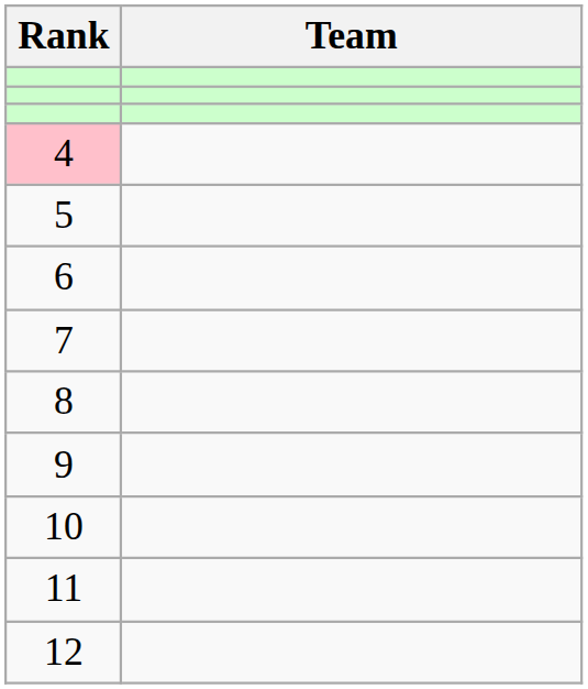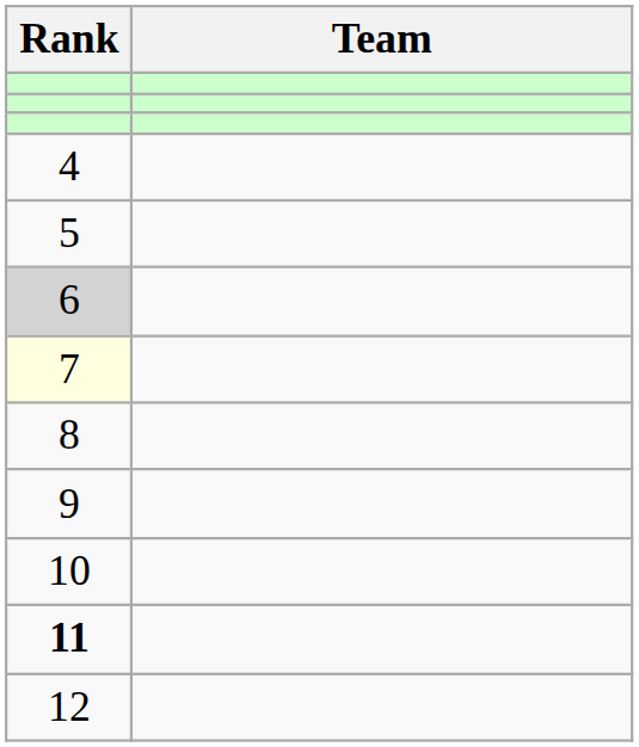row 5 | Rank: pink background -> no background
row 7 | Rank: no background -> lightgrey background
row 8 | Rank: no background -> lightyellow background
row 12 | Rank: normal -> bold
